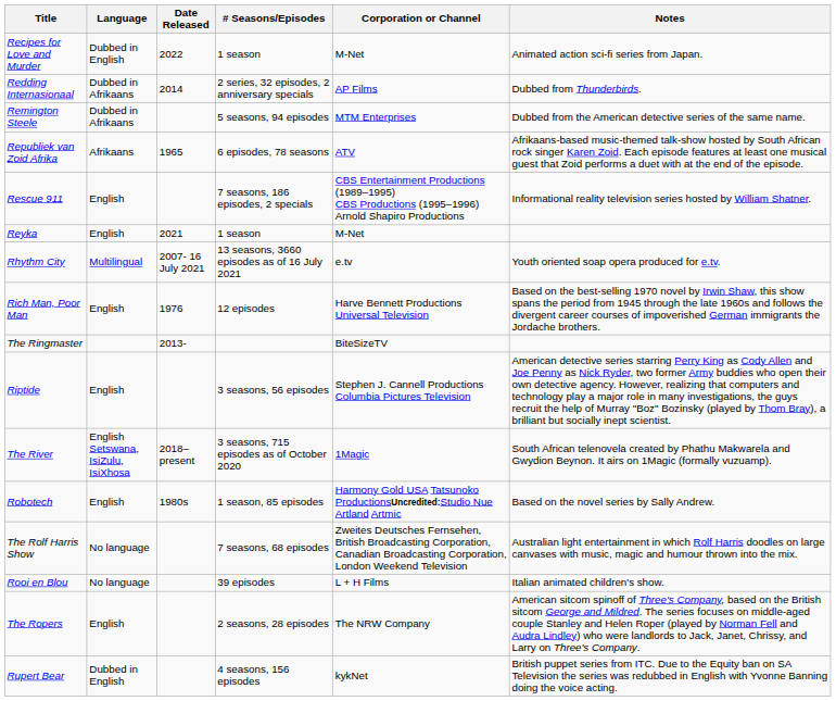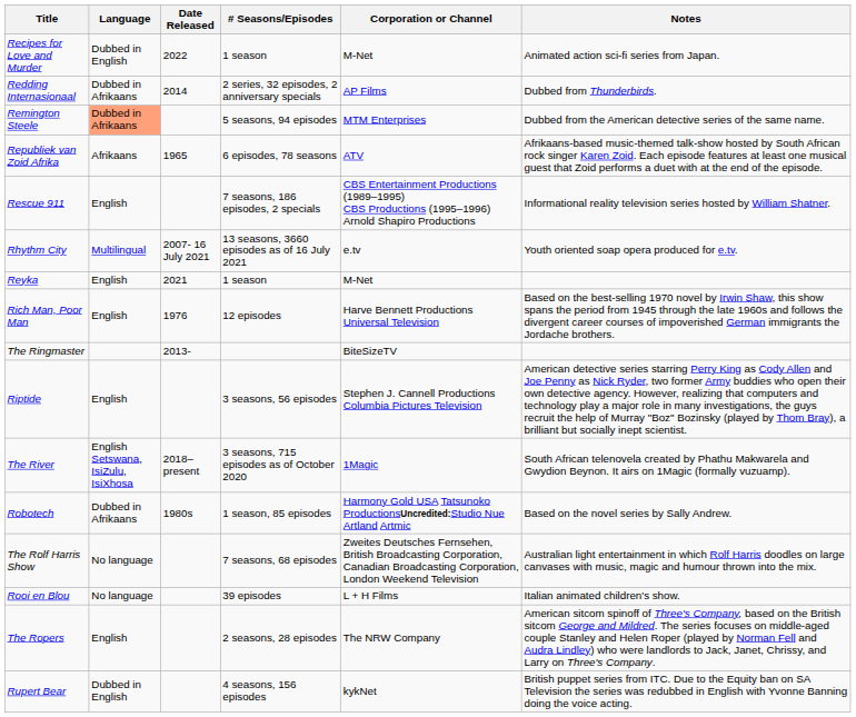Remington Steele | Language: no background -> lightsalmon background
rows swapped: Reyka <-> Rhythm City
Robotech | Language: English -> Dubbed in Afrikaans
